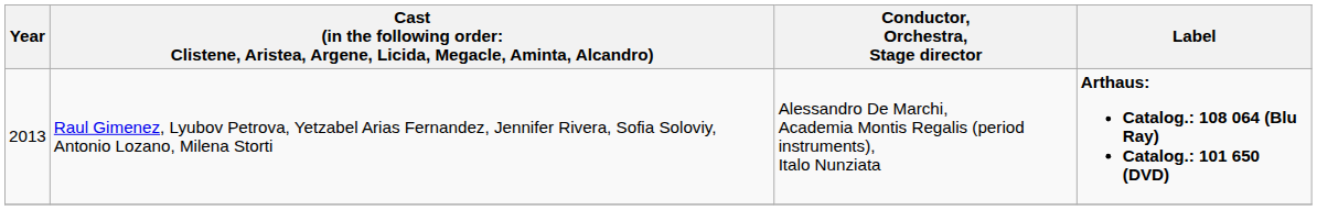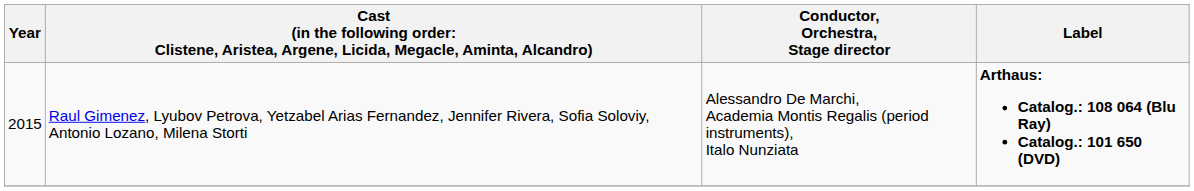row 2 | Year: 2013 -> 2015
